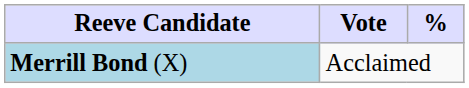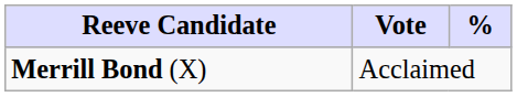Merrill Bond (X) | Reeve Candidate: lightblue background -> no background
